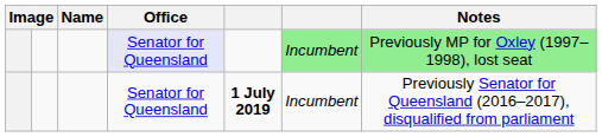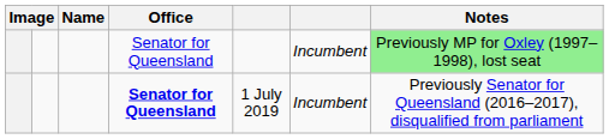row 2 | Office: lavender background -> no background
row 2 | column 6: lightgreen background -> no background
row 3 | Office: normal -> bold
row 3 | column 5: bold -> normal
